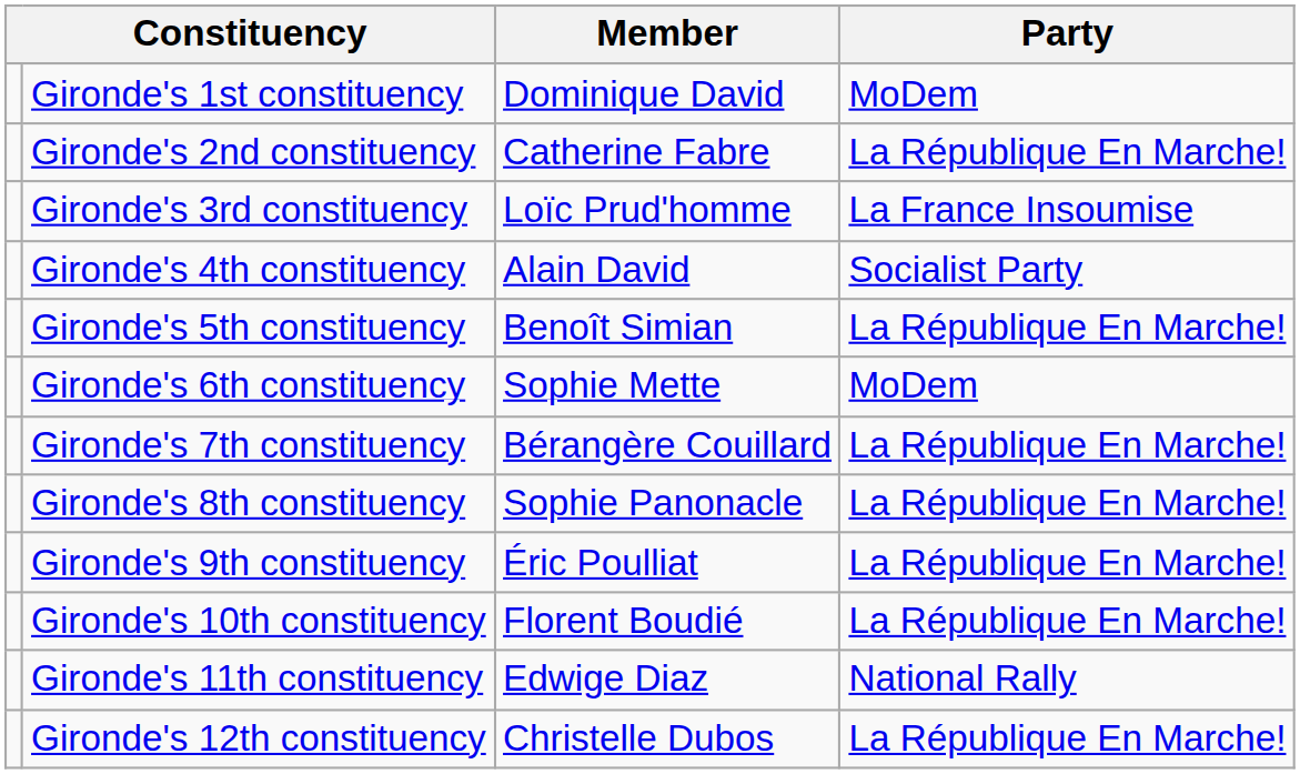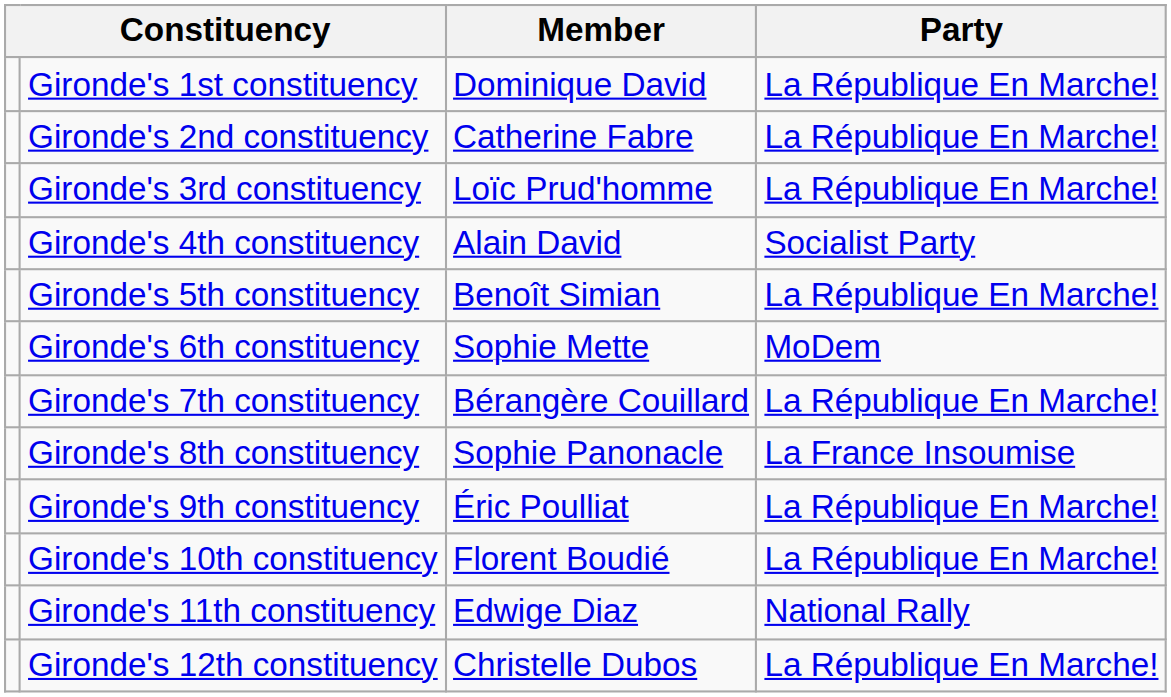Gironde's 1st constituency | Party: MoDem -> La République En Marche!
Gironde's 3rd constituency | Party: La France Insoumise -> La République En Marche!
Gironde's 8th constituency | Party: La République En Marche! -> La France Insoumise
